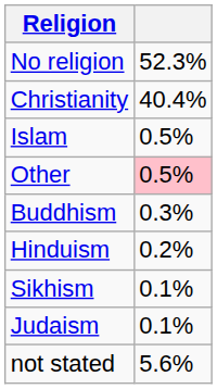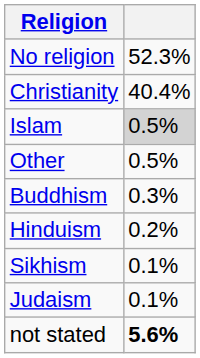Islam | column 2: no background -> lightgrey background
Other | column 2: pink background -> no background
not stated | column 2: normal -> bold
